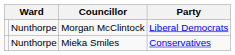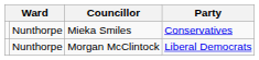rows swapped: Morgan McClintock <-> Mieka Smiles
